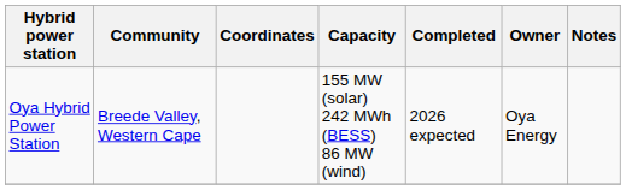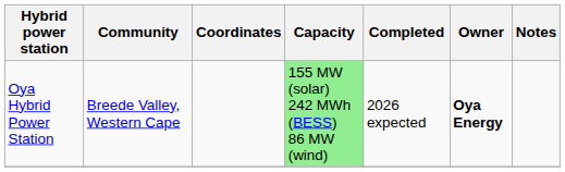Oya Hybrid Power Station | Capacity: no background -> lightgreen background
Oya Hybrid Power Station | Owner: normal -> bold
